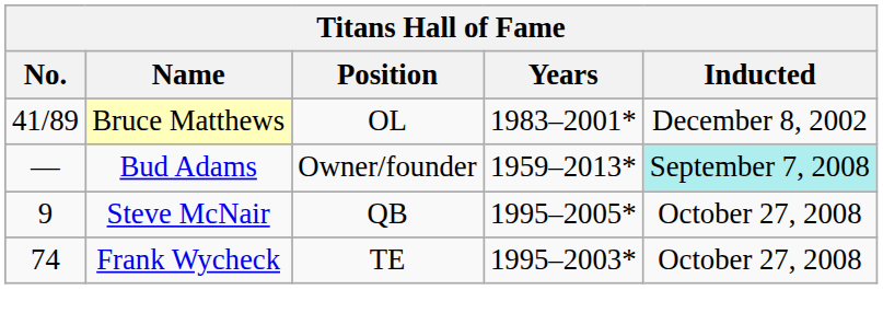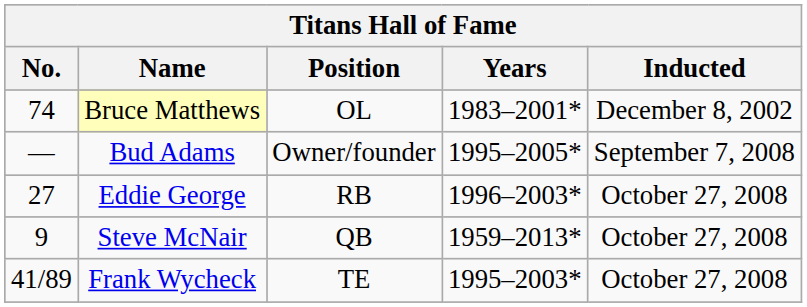Bruce Matthews | No.: 41/89 -> 74
Bud Adams | Years: 1959–2013* -> 1995–2005*
Bud Adams | Inducted: paleturquoise background -> no background
+ row: 27 | Eddie George | RB | 1996–2003* | October 27, 2008
Steve McNair | Years: 1995–2005* -> 1959–2013*
Frank Wycheck | No.: 74 -> 41/89
